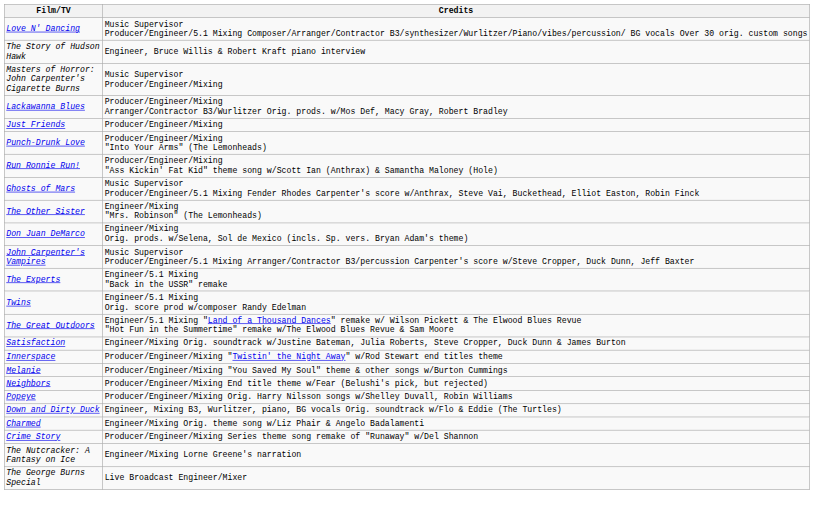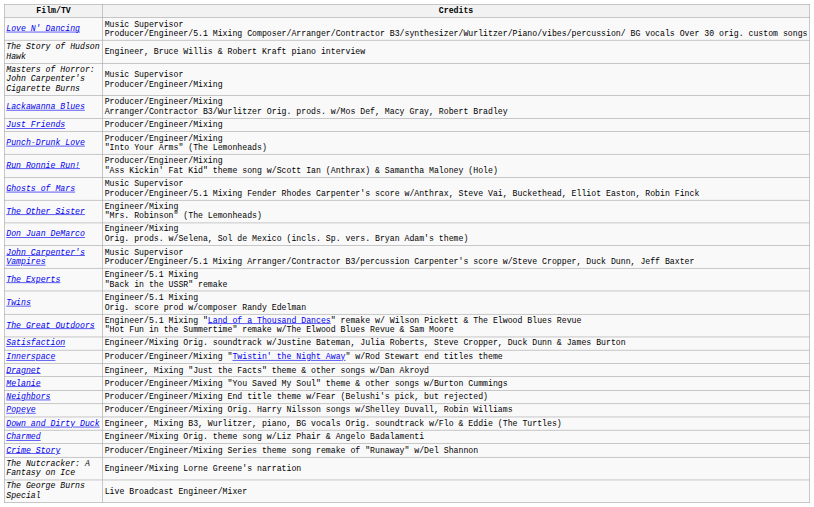+ row: Dragnet | Engineer, Mixing "Just the Facts" theme & other songs w/Dan Akroyd
